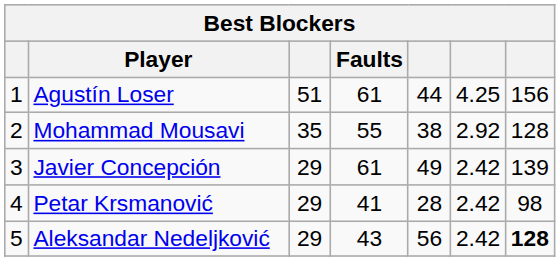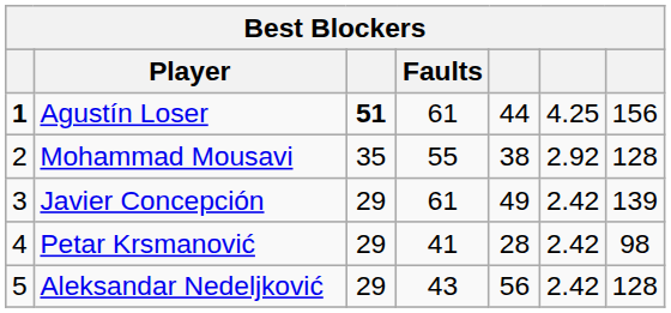Agustín Loser | column 1: normal -> bold
Agustín Loser | column 3: normal -> bold
Aleksandar Nedeljković | column 7: bold -> normal
